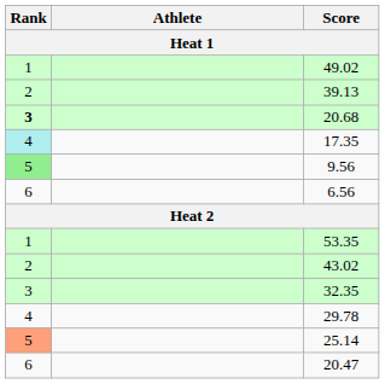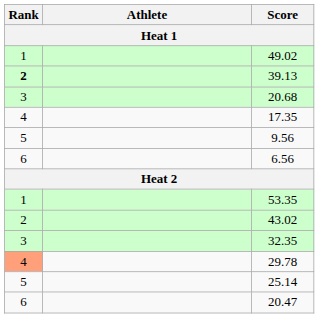39.13 | Rank: normal -> bold
20.68 | Rank: bold -> normal
17.35 | Rank: paleturquoise background -> no background
9.56 | Rank: lightgreen background -> no background
29.78 | Rank: no background -> lightsalmon background
25.14 | Rank: lightsalmon background -> no background
